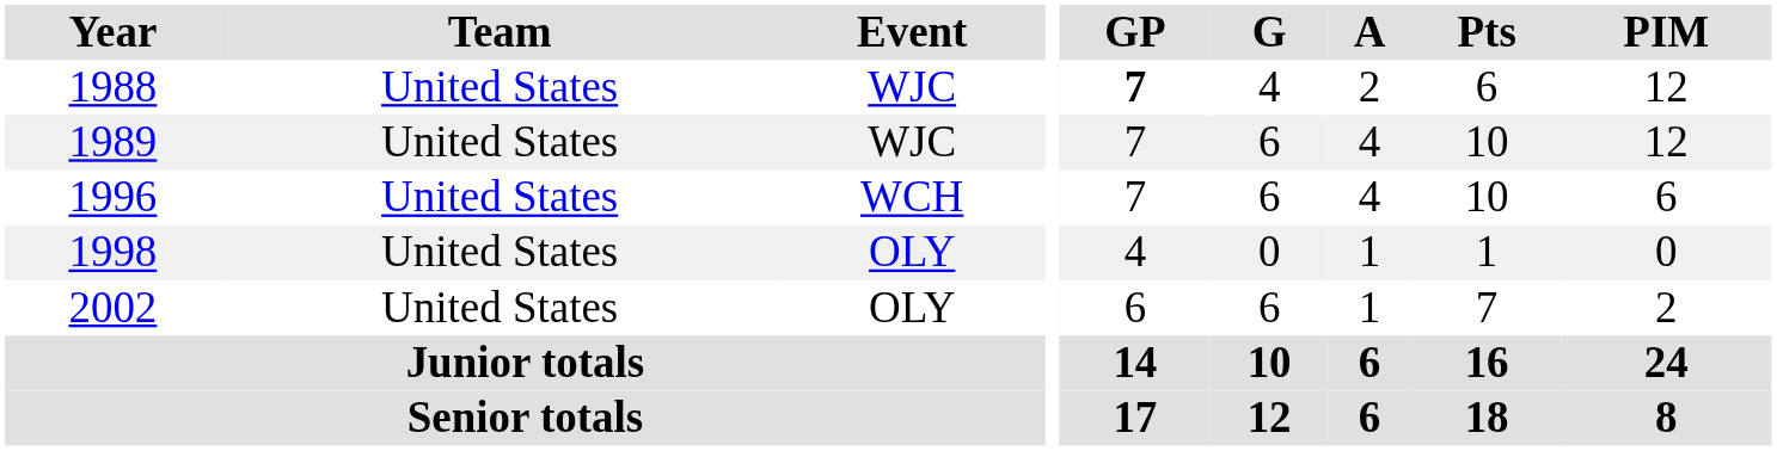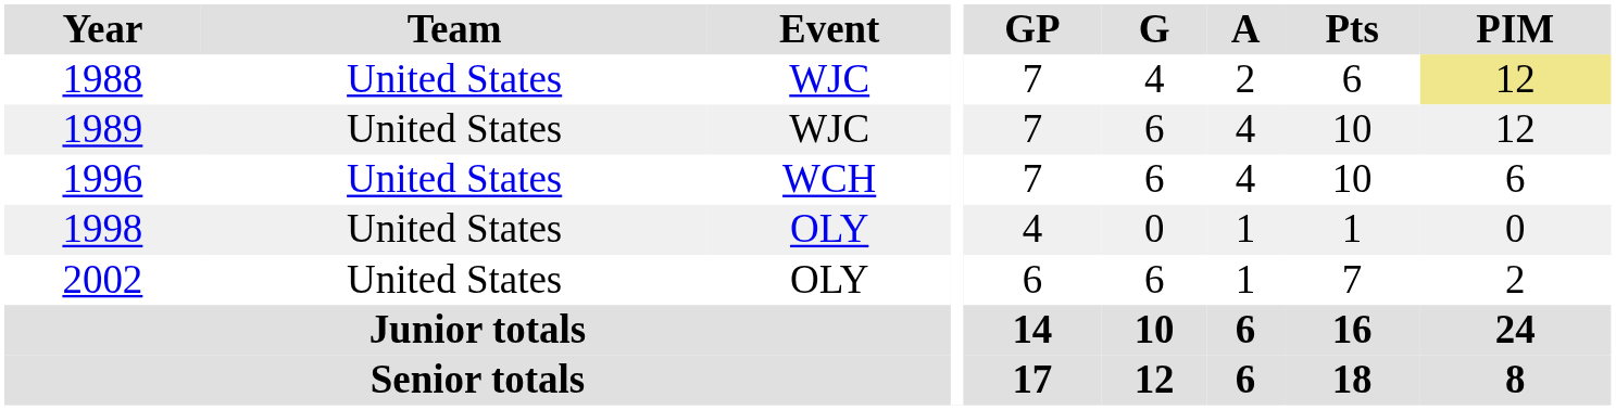1988 | GP: bold -> normal
1988 | PIM: no background -> khaki background
